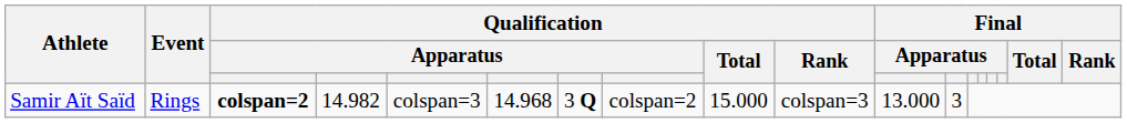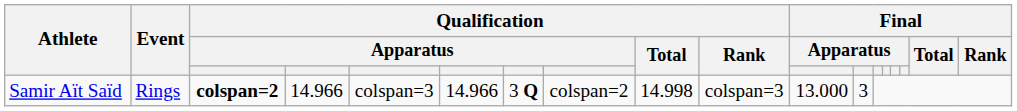Samir Aït Saïd | column 4: 14.982 -> 14.966
Samir Aït Saïd | column 6: 14.968 -> 14.966
Samir Aït Saïd | Qualification / Total: 15.000 -> 14.998
